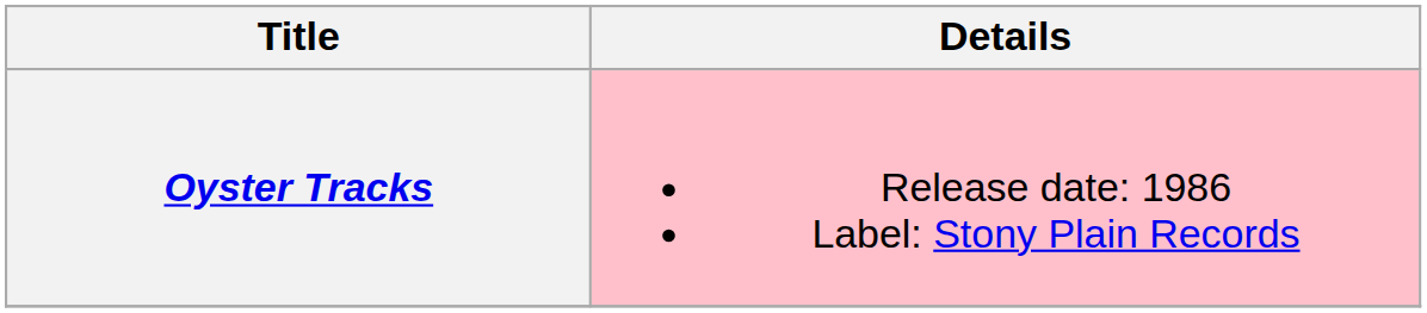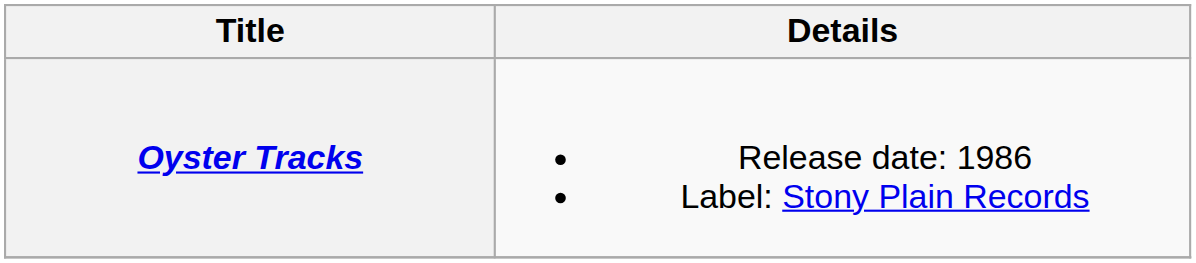Oyster Tracks | Details: pink background -> no background
